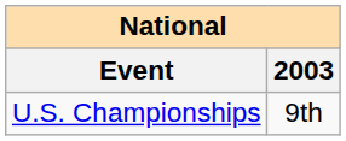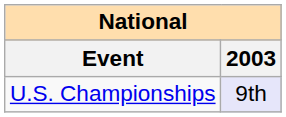U.S. Championships | 2003: no background -> lavender background
